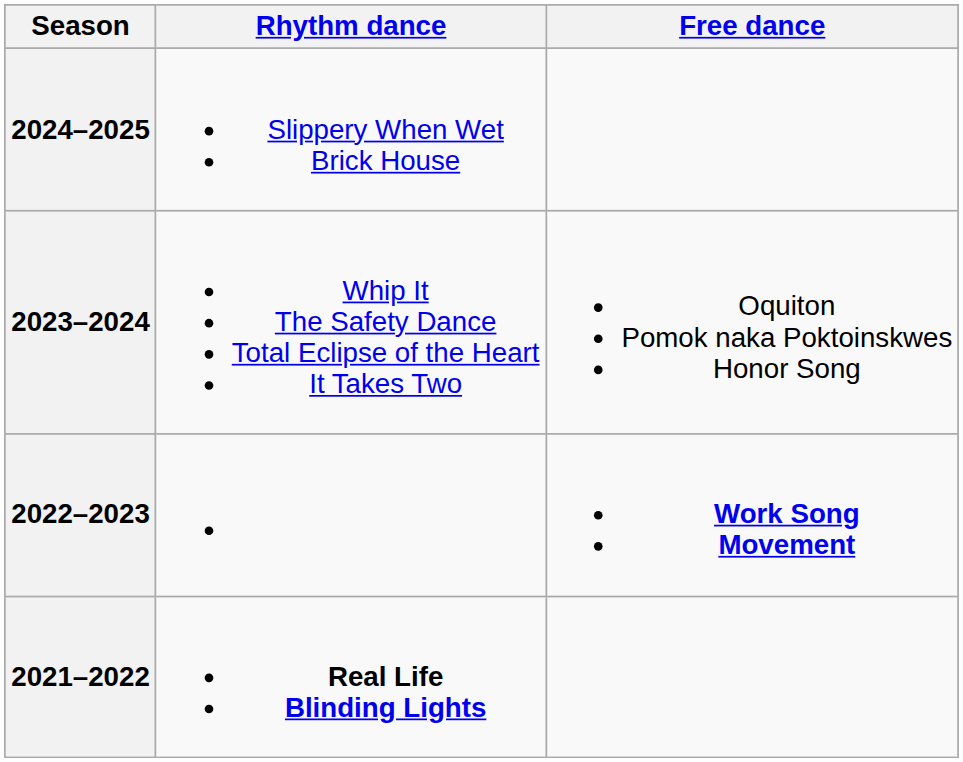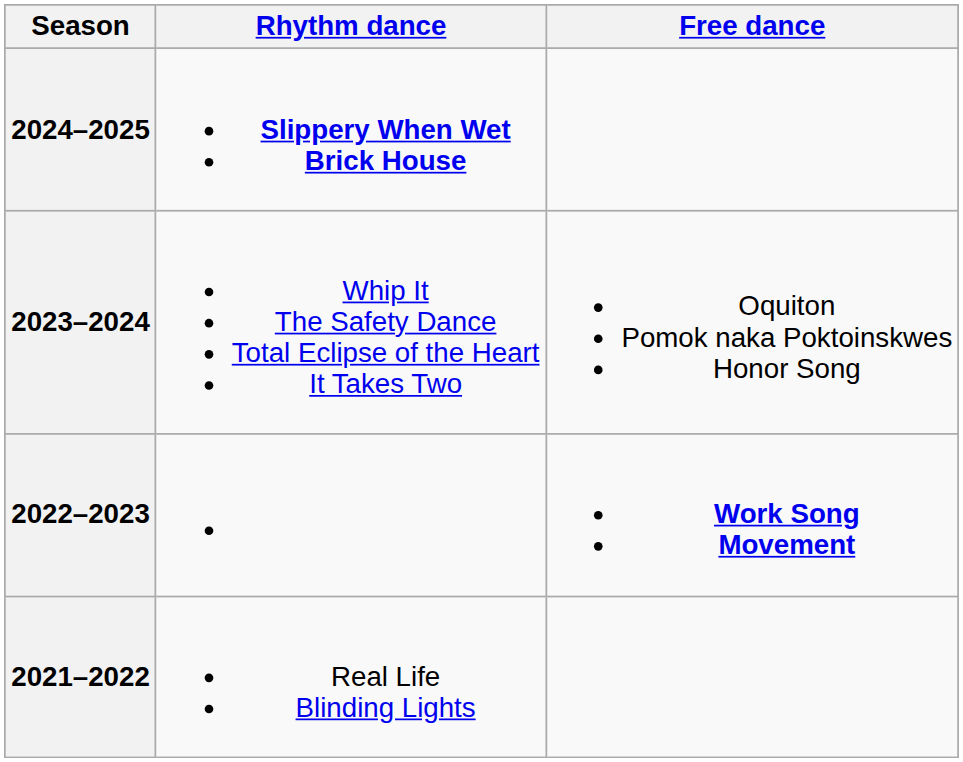2024–2025 | Rhythm dance: normal -> bold
2021–2022 | Rhythm dance: bold -> normal
